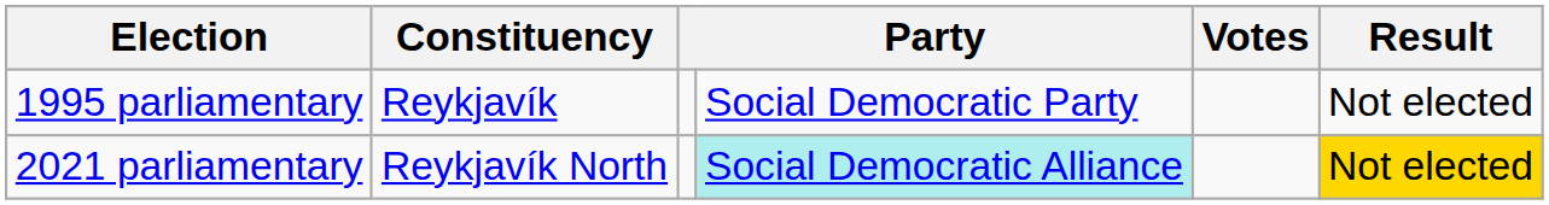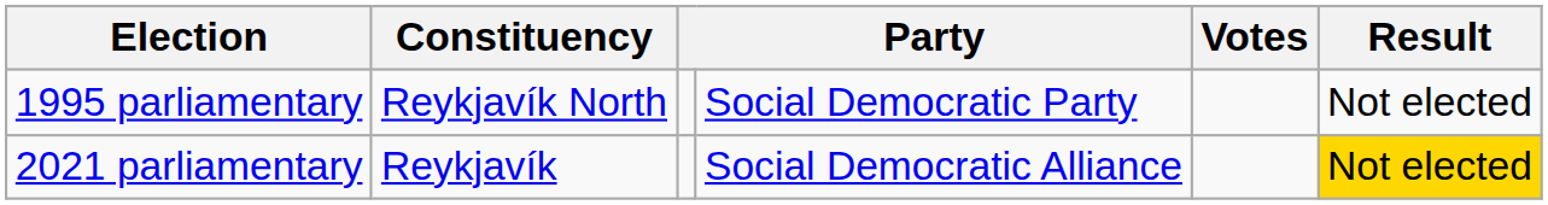1995 parliamentary | Constituency: Reykjavík -> Reykjavík North
2021 parliamentary | Constituency: Reykjavík North -> Reykjavík
2021 parliamentary | column 4: paleturquoise background -> no background
